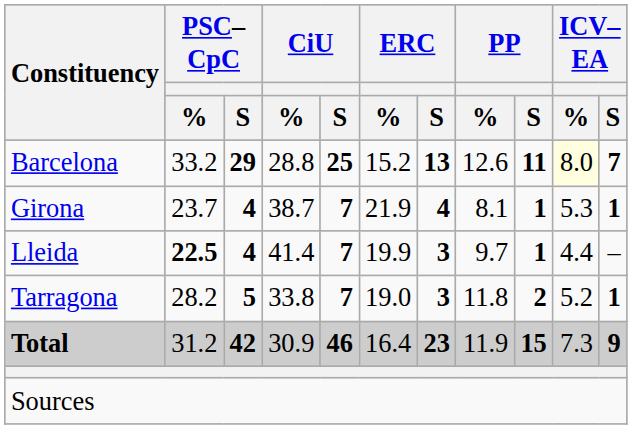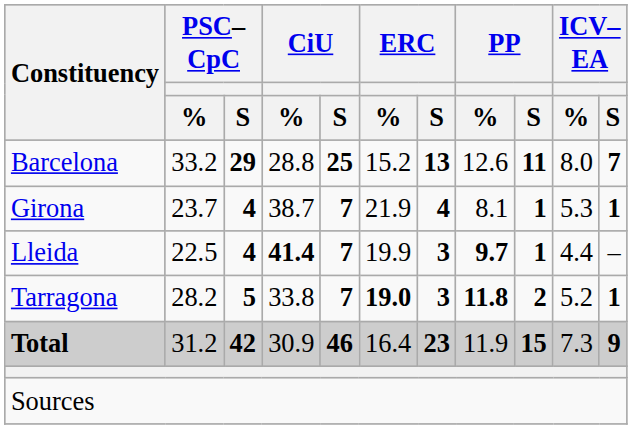Barcelona | ICV–EA / %: lightyellow background -> no background
Lleida | PSC–CpC / %: bold -> normal
Lleida | CiU / %: normal -> bold
Lleida | PP / %: normal -> bold
Tarragona | ERC / %: normal -> bold
Tarragona | PP / %: normal -> bold
